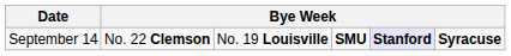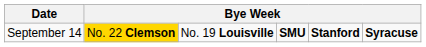September 14 | column 2: no background -> gold background
September 14 | column 5: lavender background -> no background
